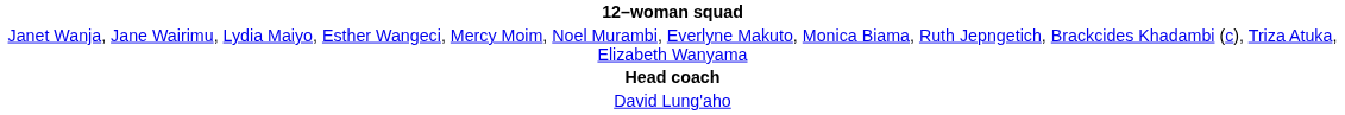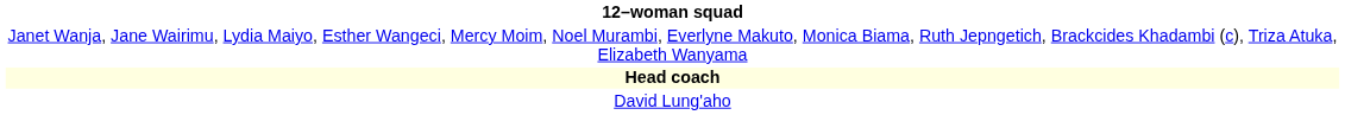row 3 | column 1: no background -> lightyellow background
